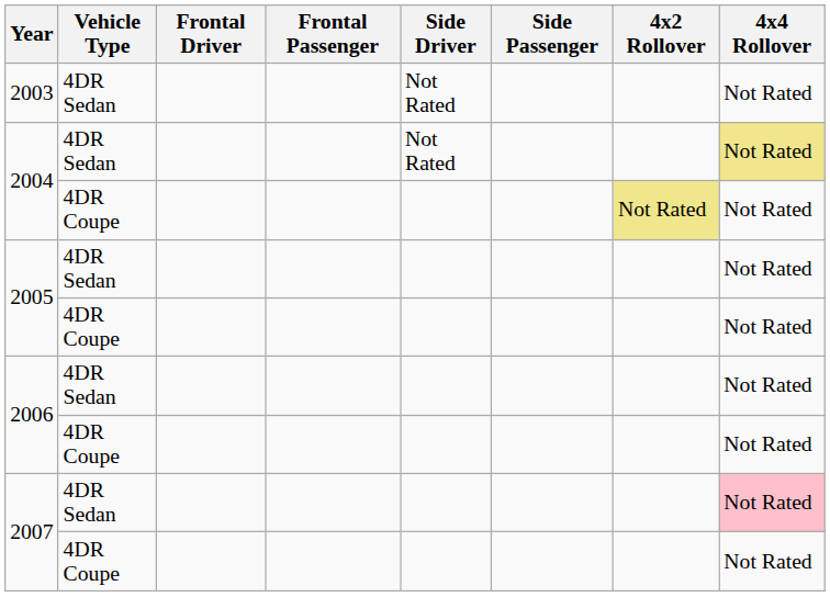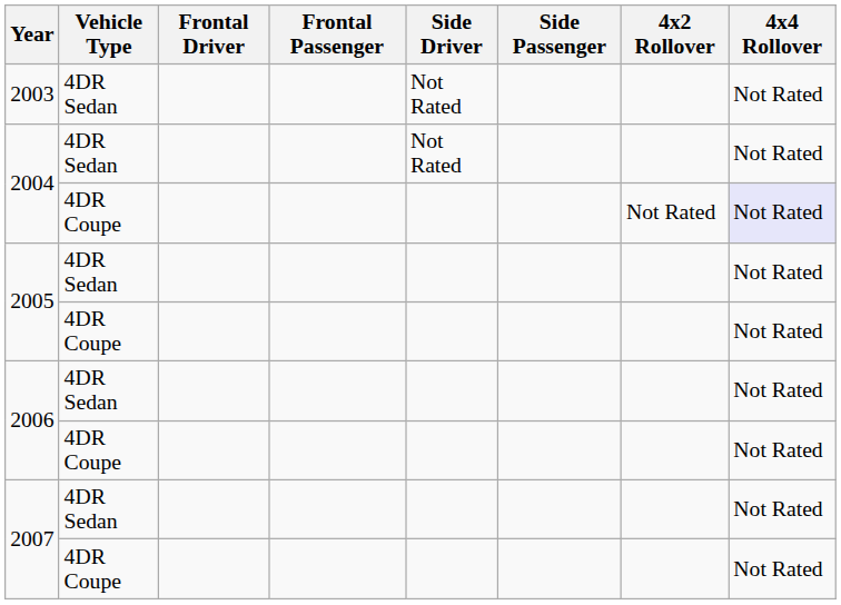2004 / 4DR Sedan | 4x4 Rollover: khaki background -> no background
2004 / 4DR Coupe | 4x2 Rollover: khaki background -> no background
2004 / 4DR Coupe | 4x4 Rollover: no background -> lavender background
2007 / 4DR Sedan | 4x4 Rollover: pink background -> no background
